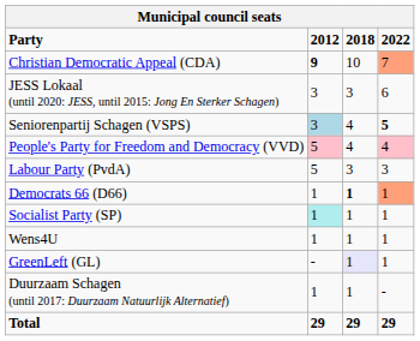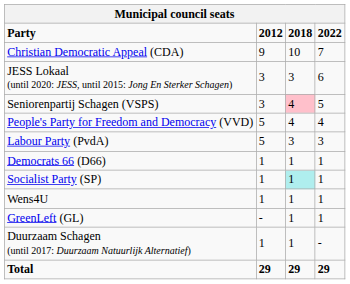Christian Democratic Appeal (CDA) | 2012: bold -> normal
Christian Democratic Appeal (CDA) | 2022: lightsalmon background -> no background
Seniorenpartij Schagen (VSPS) | 2012: lightblue background -> no background
Seniorenpartij Schagen (VSPS) | 2018: no background -> pink background
Seniorenpartij Schagen (VSPS) | 2022: bold -> normal
People's Party for Freedom and Democracy (VVD) | 2012: pink background -> no background
People's Party for Freedom and Democracy (VVD) | 2022: pink background -> no background
Democrats 66 (D66) | 2018: bold -> normal
Democrats 66 (D66) | 2022: lightsalmon background -> no background
Socialist Party (SP) | 2012: paleturquoise background -> no background
Socialist Party (SP) | 2018: no background -> paleturquoise background
GreenLeft (GL) | 2018: lavender background -> no background
